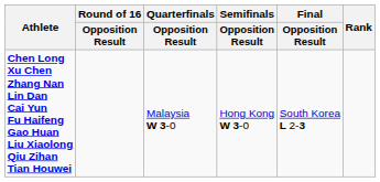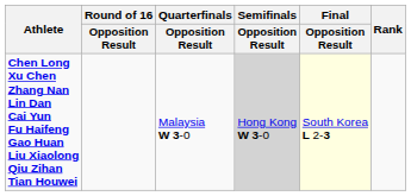row 3 | Semifinals / Opposition Result: no background -> lightgrey background
row 3 | Final / Opposition Result: no background -> lightyellow background
